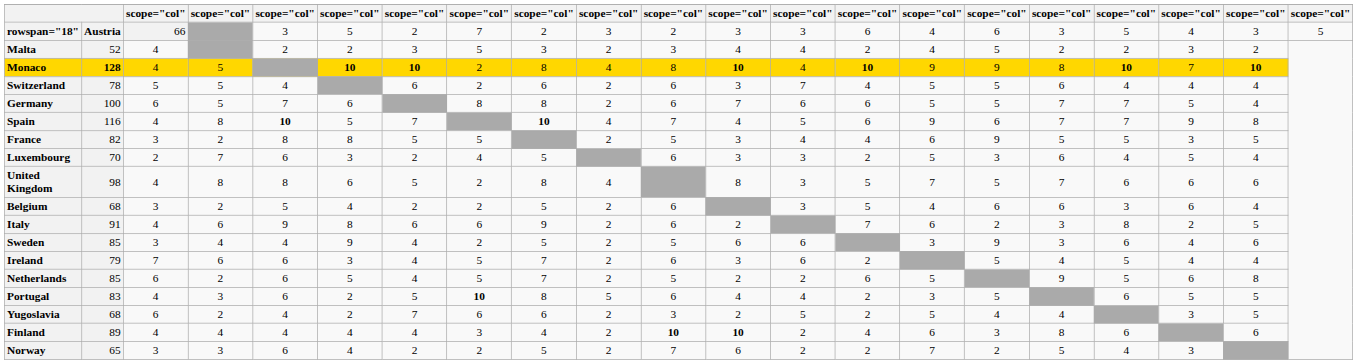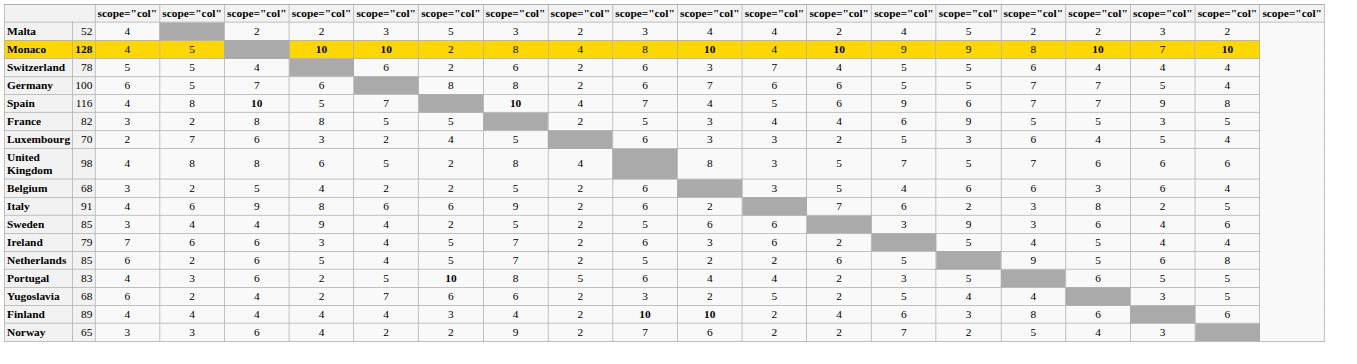- row: rowspan="18" | Austria | 66 | 3 | 5 | 2 | 7 | 2 | 3 | 2 | 3 | 3 | 6 | 4 | 6 | 3 | 5 | 4 | 3 | 5
Norway | column 9: 5 -> 9
